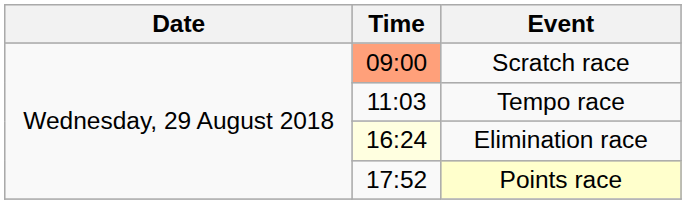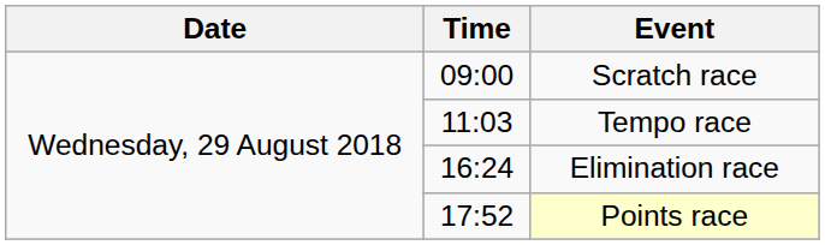Scratch race | Time: lightsalmon background -> no background
Elimination race | Time: lightyellow background -> no background
